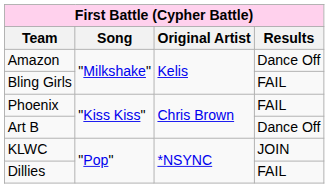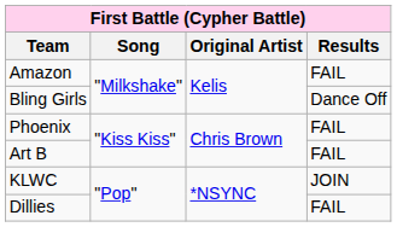Amazon | Results: Dance Off -> FAIL
Bling Girls | Results: FAIL -> Dance Off
Art B | Results: Dance Off -> FAIL
